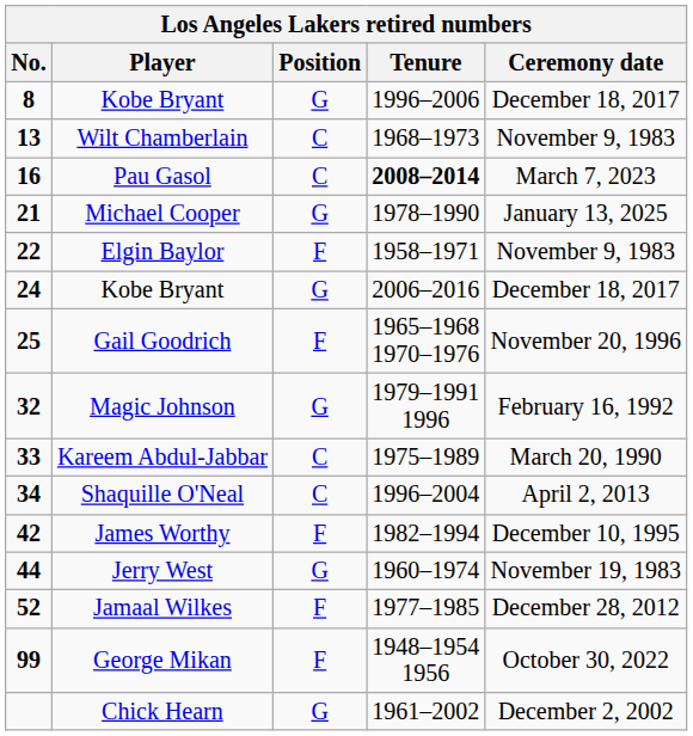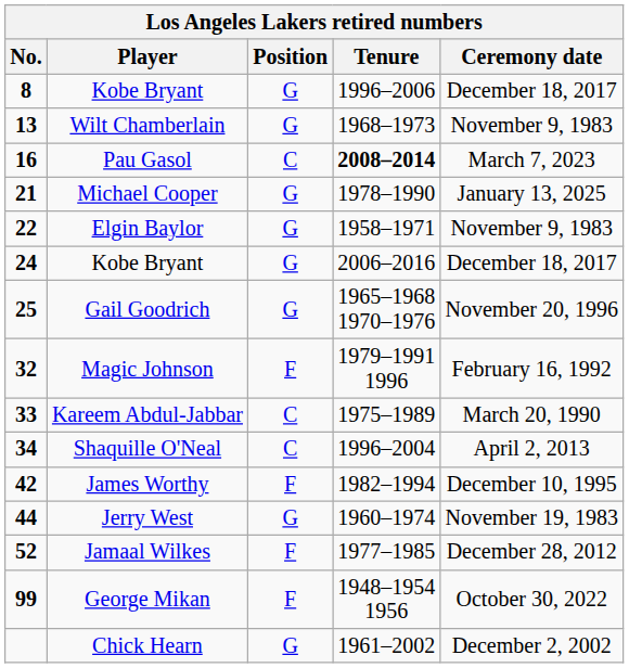Wilt Chamberlain | Position: C -> G
Elgin Baylor | Position: F -> G
Gail Goodrich | Position: F -> G
Magic Johnson | Position: G -> F
